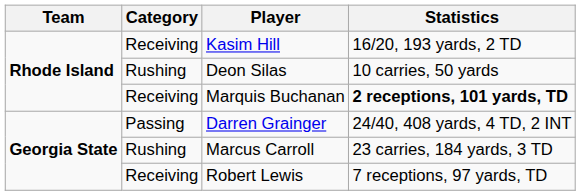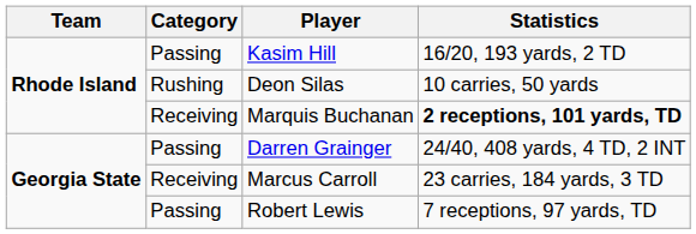Kasim Hill | Category: Receiving -> Passing
Marcus Carroll | Category: Rushing -> Receiving
Robert Lewis | Category: Receiving -> Passing
